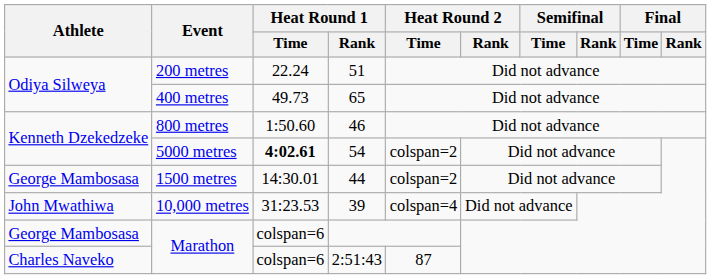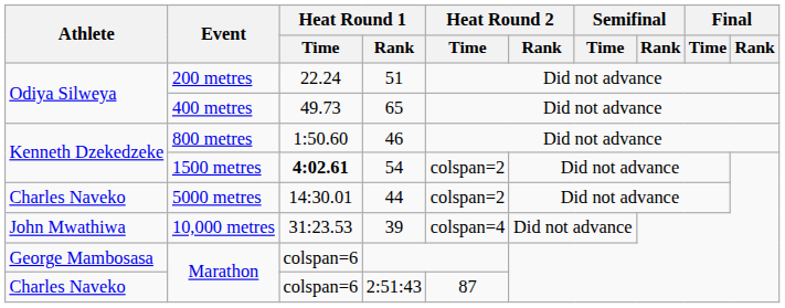54 | Event: 5000 metres -> 1500 metres
44 | Athlete: George Mambosasa -> Charles Naveko
44 | Event: 1500 metres -> 5000 metres
